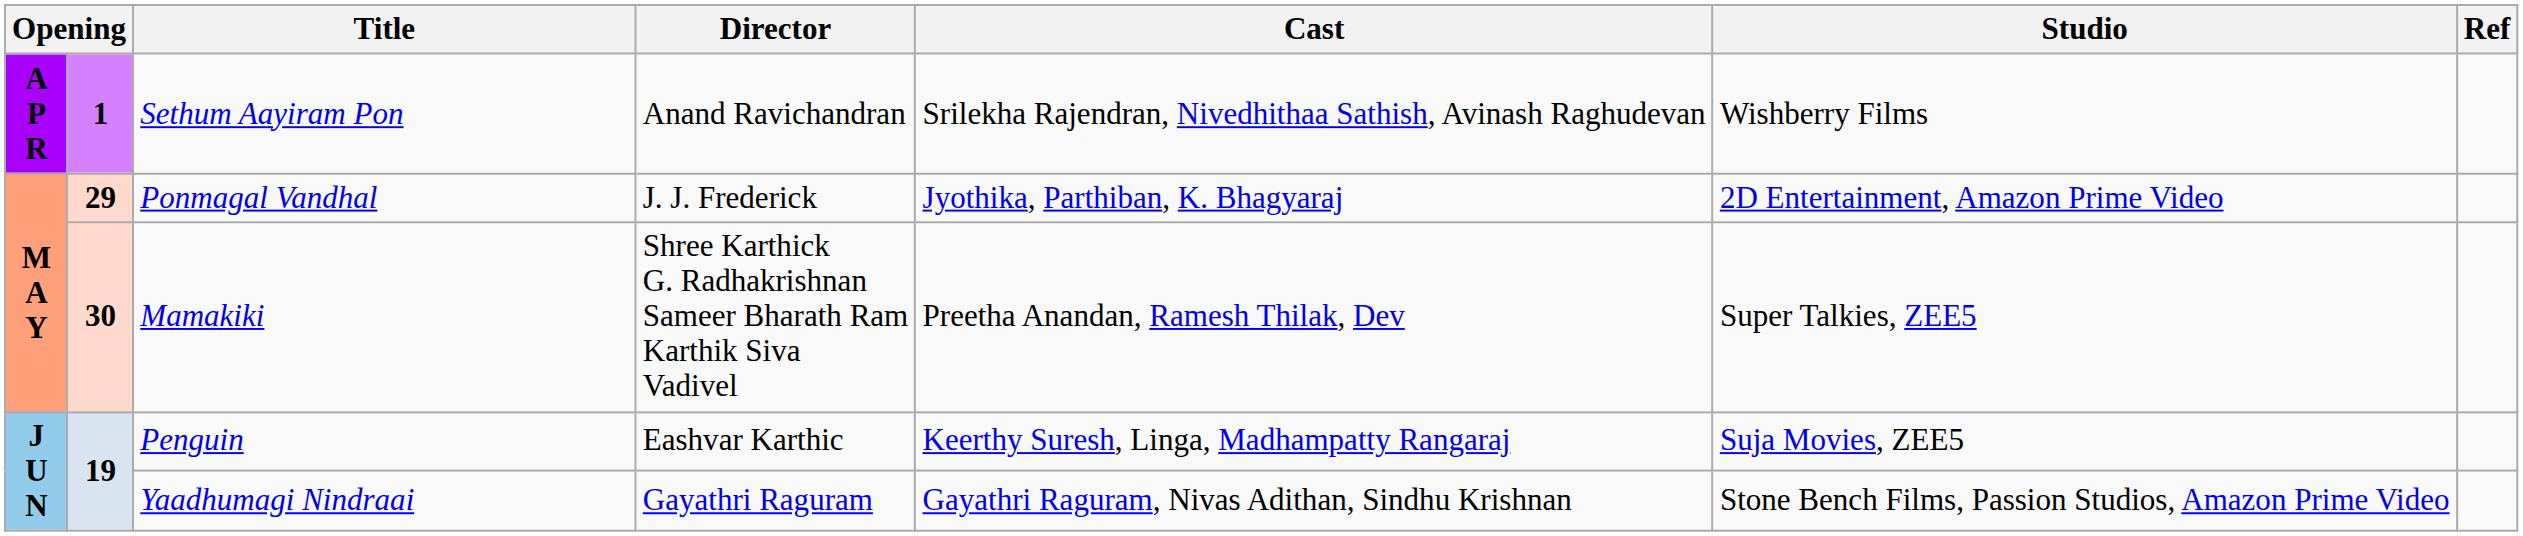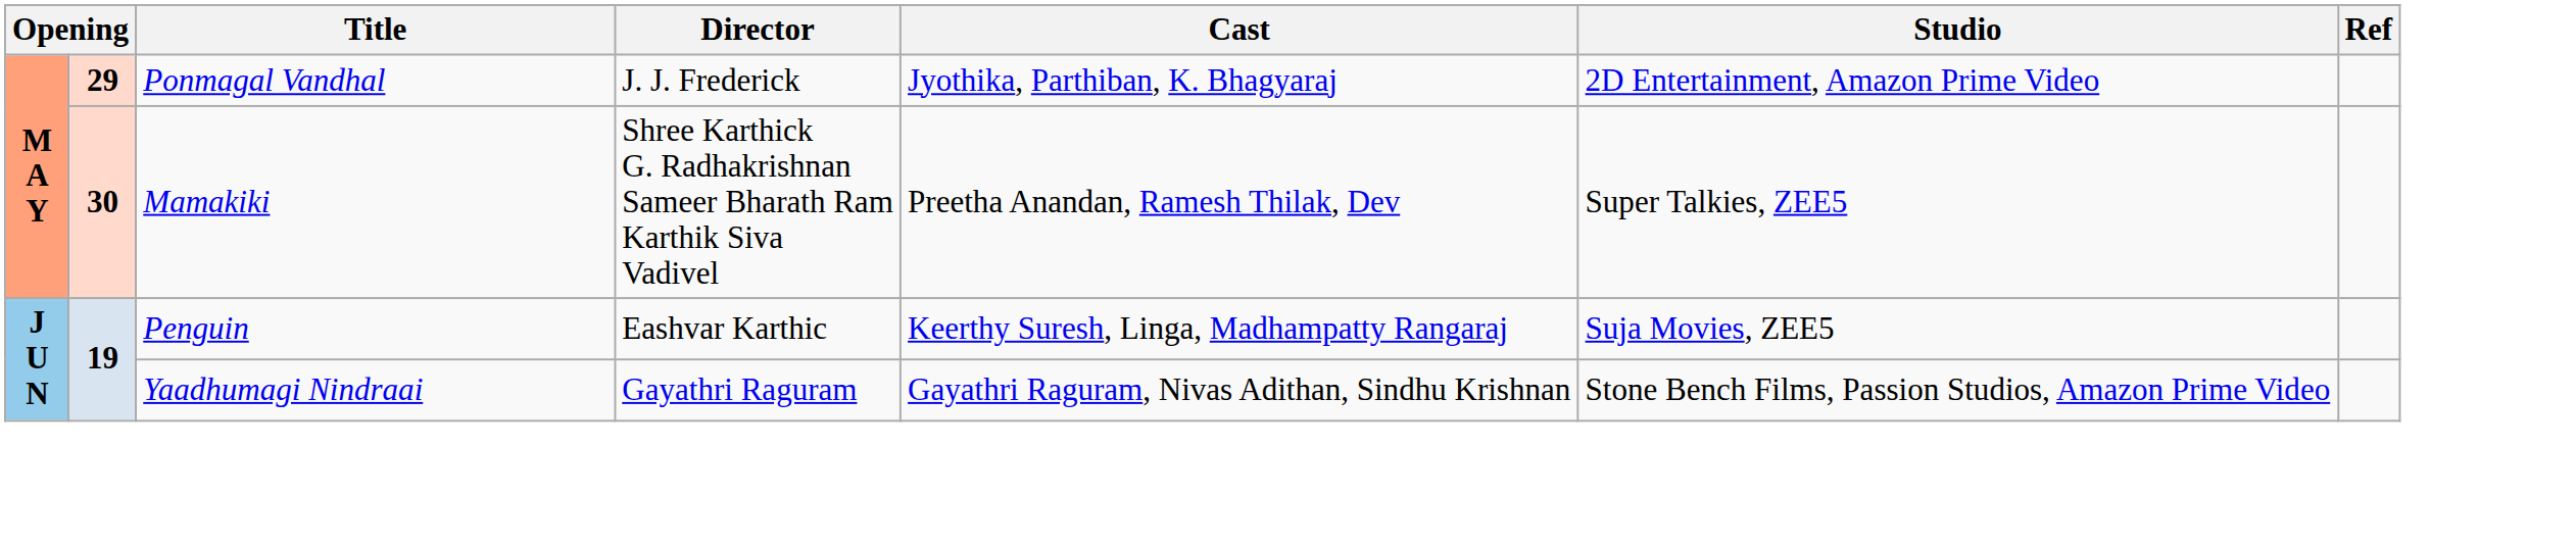- row: A P R | 1 | Sethum Aayiram Pon | Anand Ravichandran | Srilekha Rajendran, Nivedhithaa Sathish, Avinash Raghudevan | Wishberry Films
